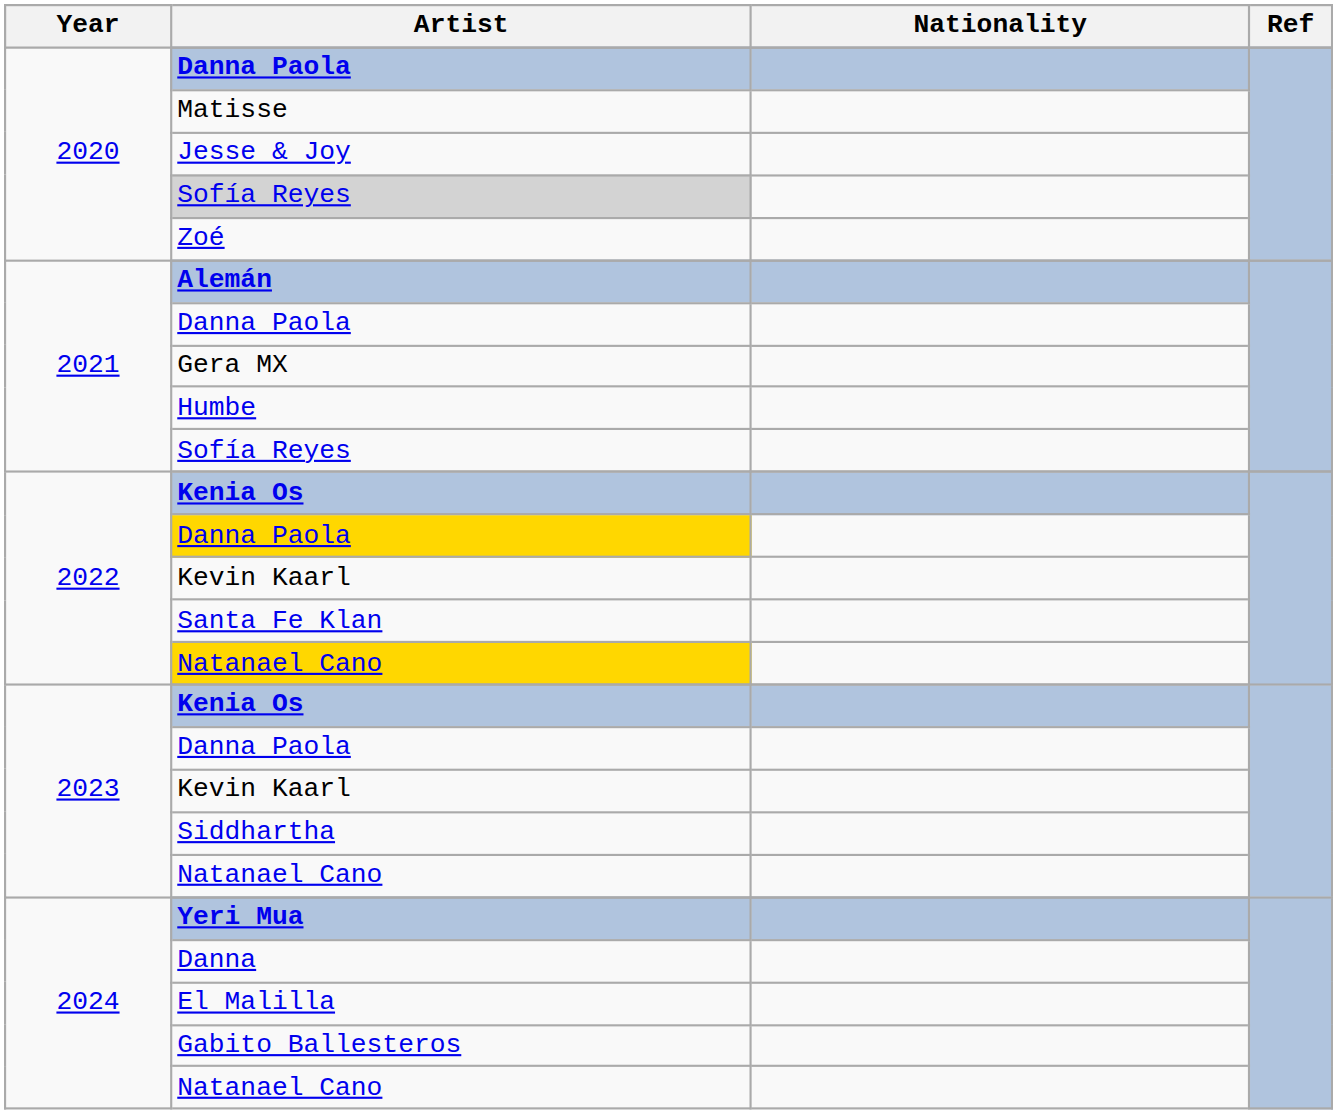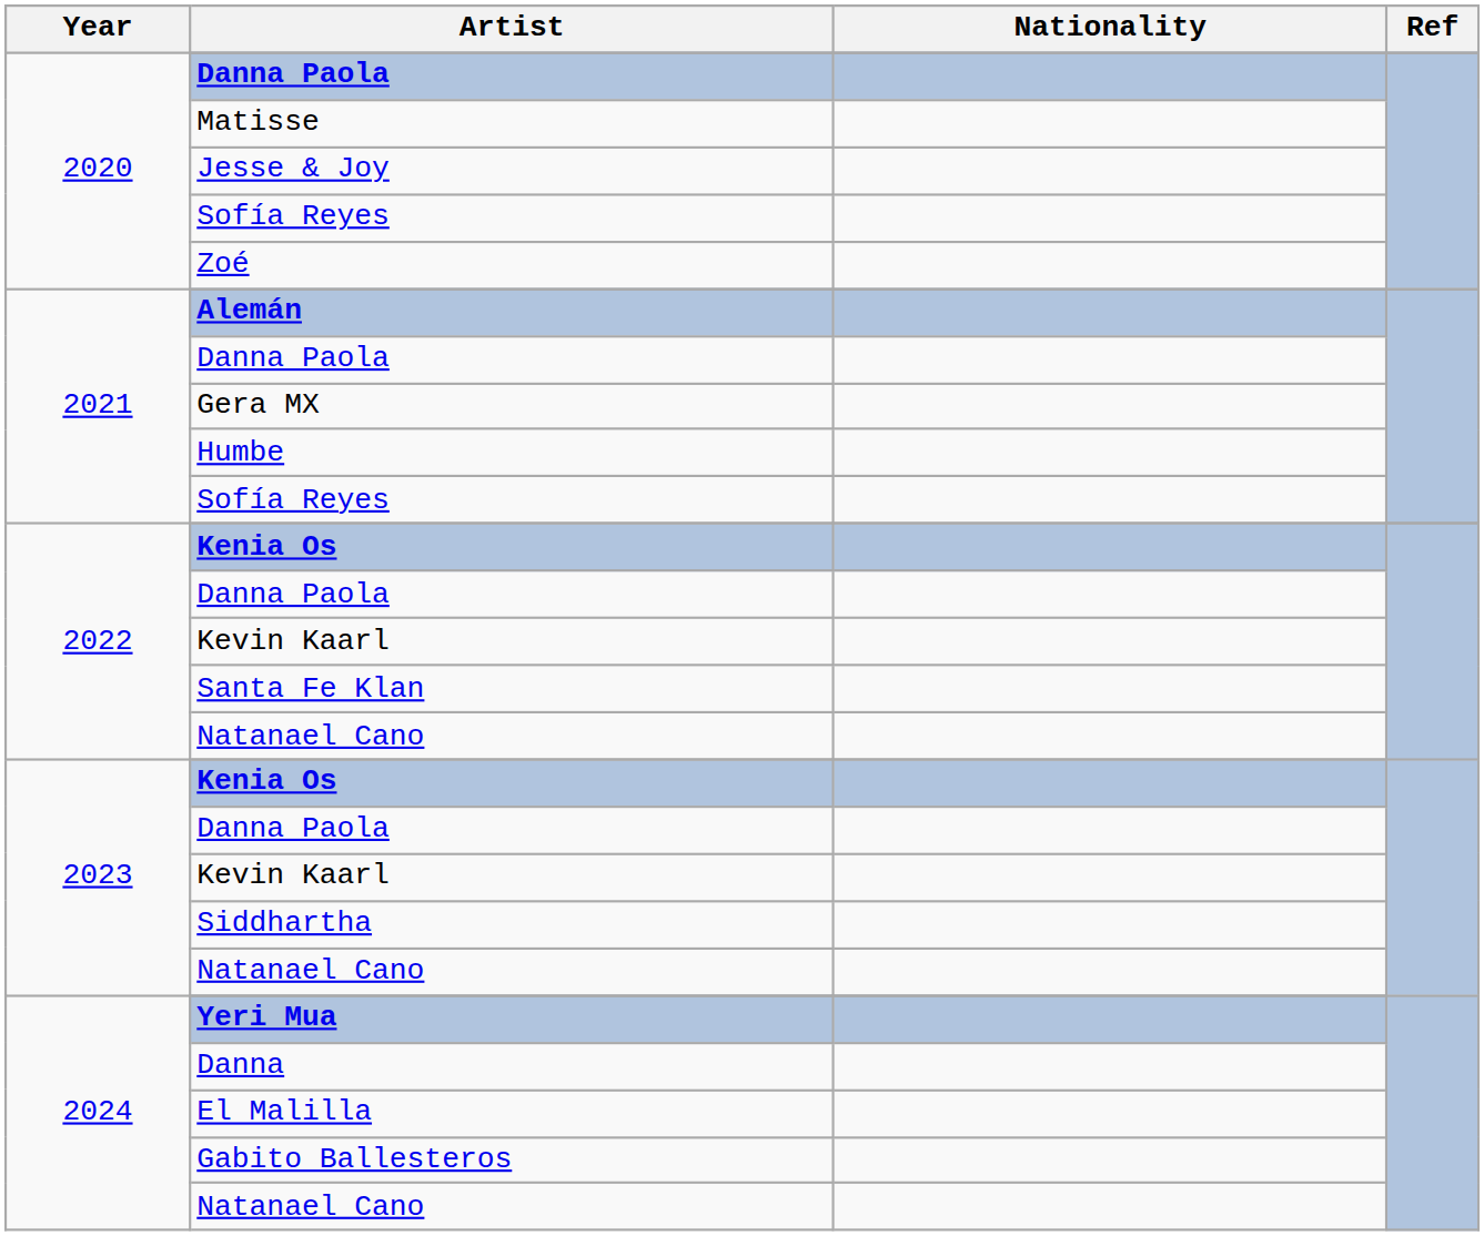2020 / Sofía Reyes | Artist: lightgrey background -> no background
2022 / Danna Paola | Artist: gold background -> no background
2022 / Natanael Cano | Artist: gold background -> no background
